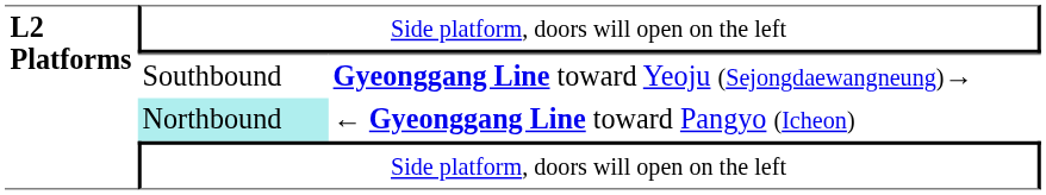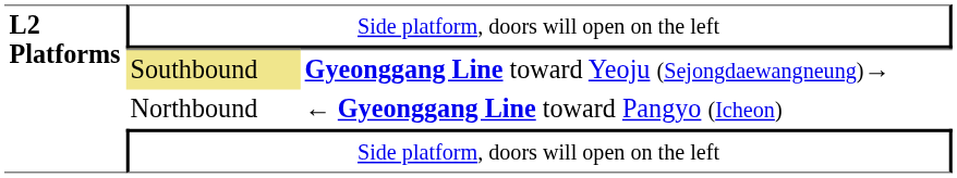Southbound | column 2: no background -> khaki background
Northbound | column 2: paleturquoise background -> no background
